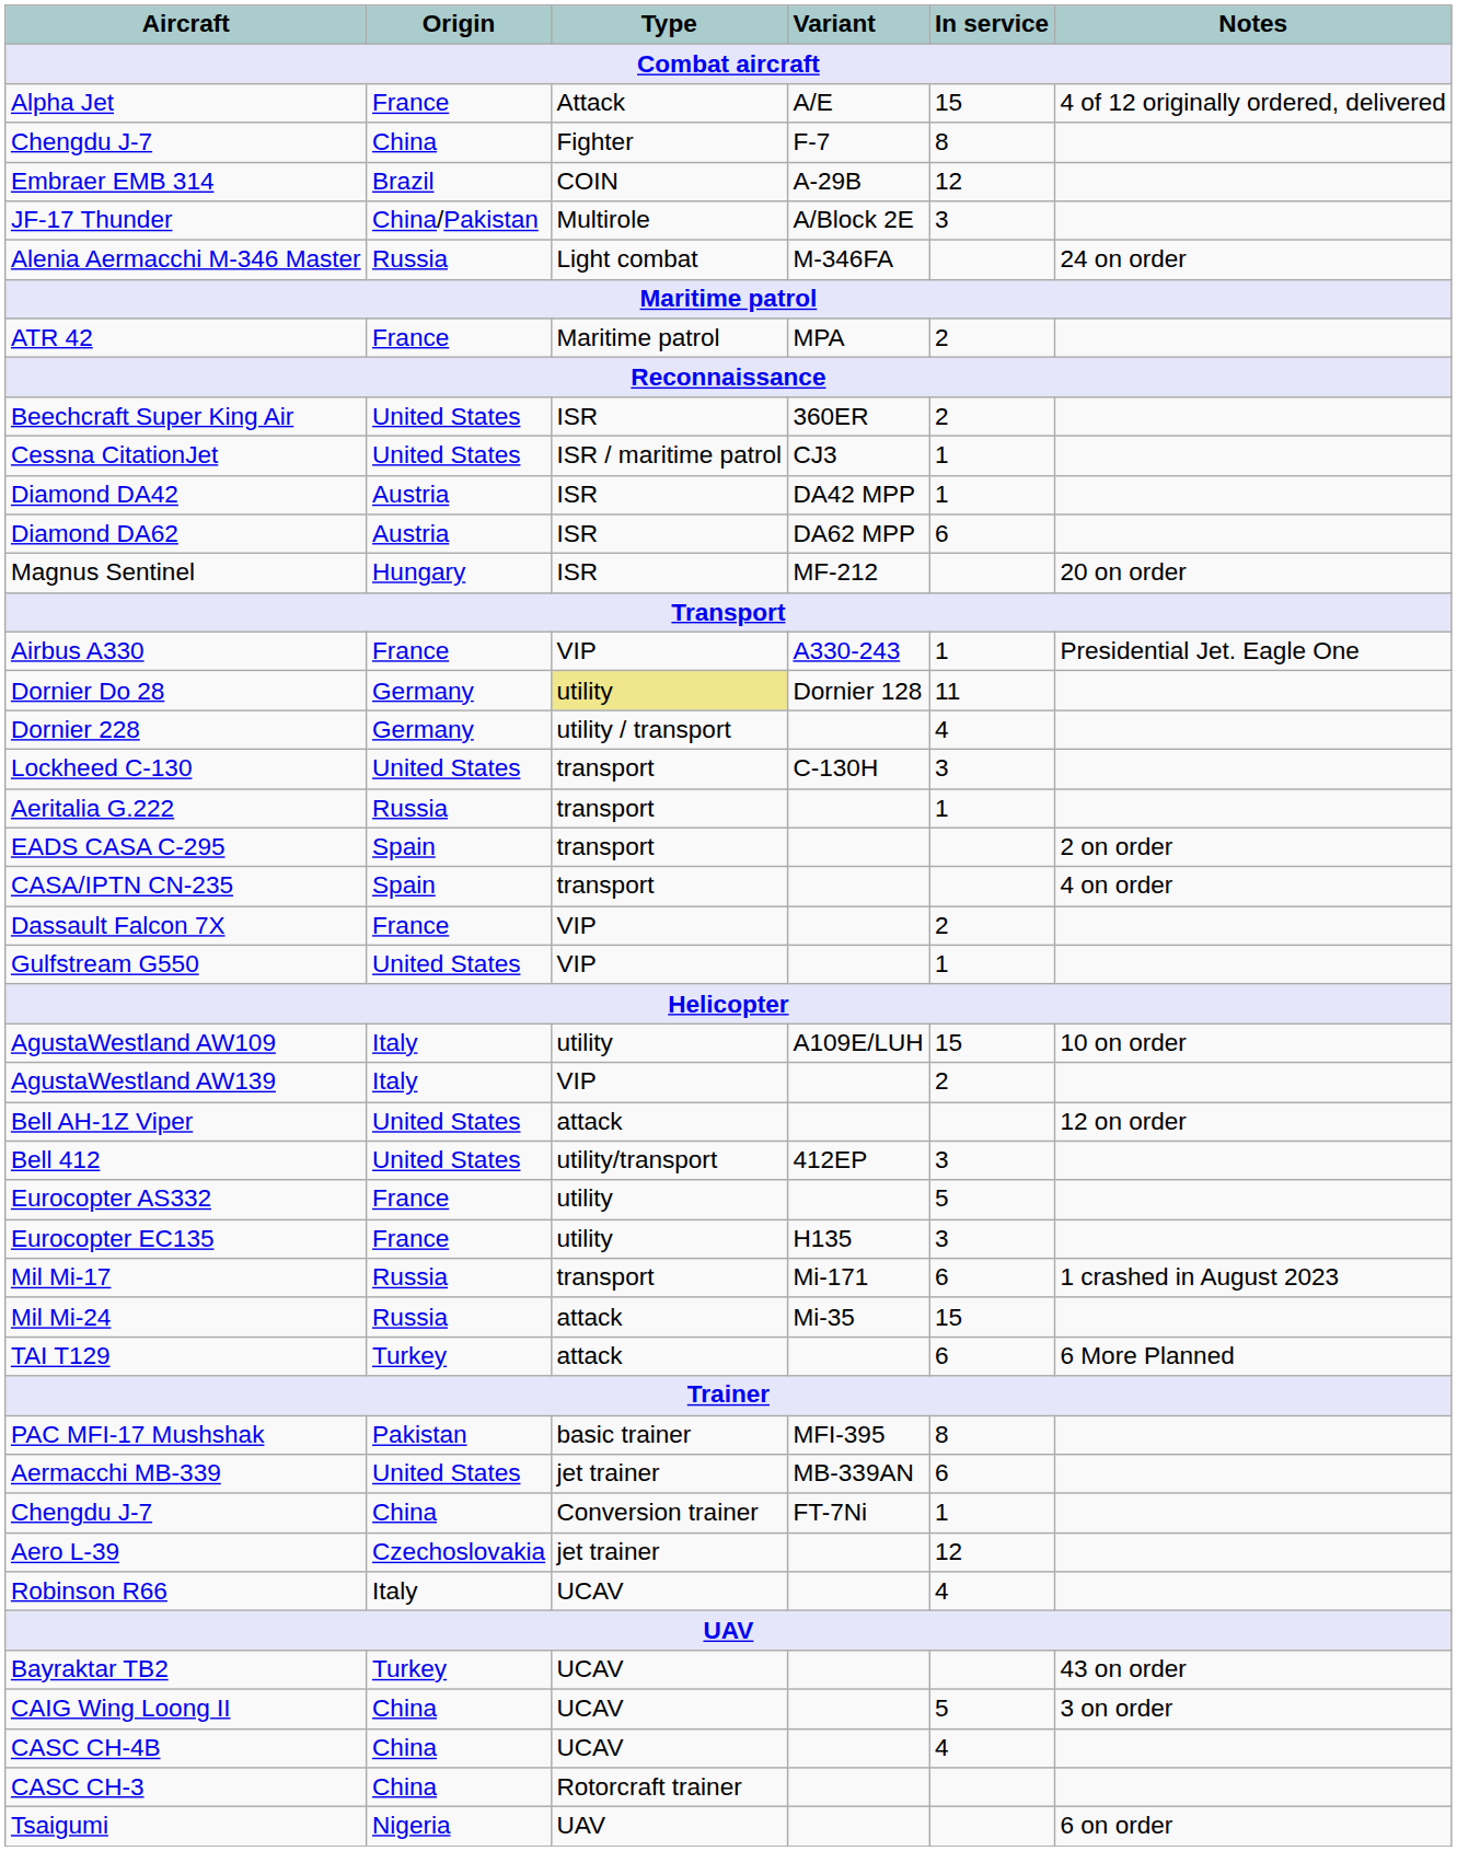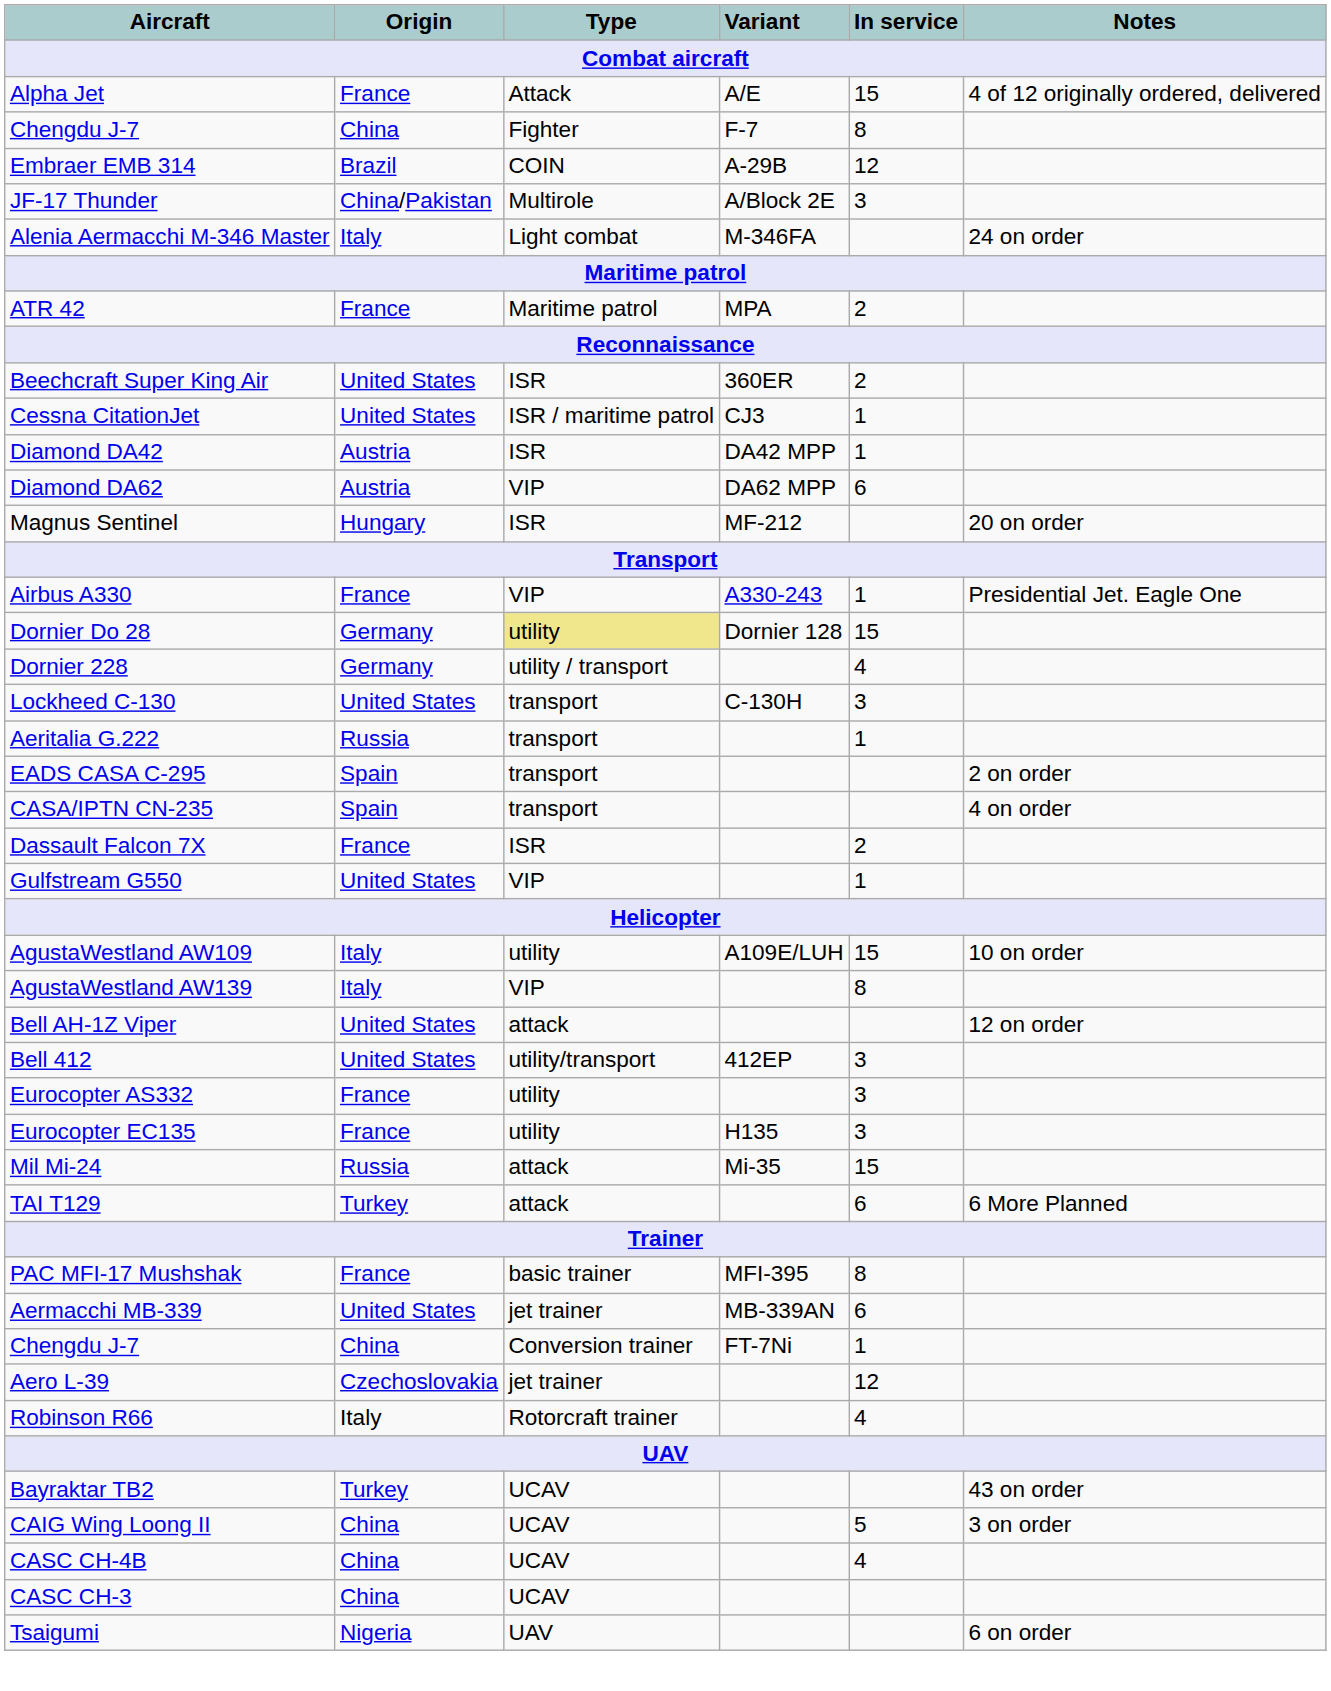Alenia Aermacchi M-346 Master | Origin: Russia -> Italy
Diamond DA62 | Type: ISR -> VIP
Dornier Do 28 | In service: 11 -> 15
Dassault Falcon 7X | Type: VIP -> ISR
AgustaWestland AW139 | In service: 2 -> 8
Eurocopter AS332 | In service: 5 -> 3
- row: Mil Mi-17 | Russia | transport | Mi-171 | 6 | 1 crashed in August 2023
PAC MFI-17 Mushshak | Origin: Pakistan -> France
Robinson R66 | Type: UCAV -> Rotorcraft trainer
CASC CH-3 | Type: Rotorcraft trainer -> UCAV
